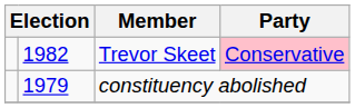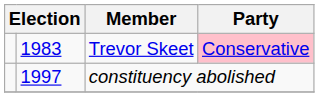Trevor Skeet | column 2: 1982 -> 1983
constituency abolished | column 2: 1979 -> 1997
